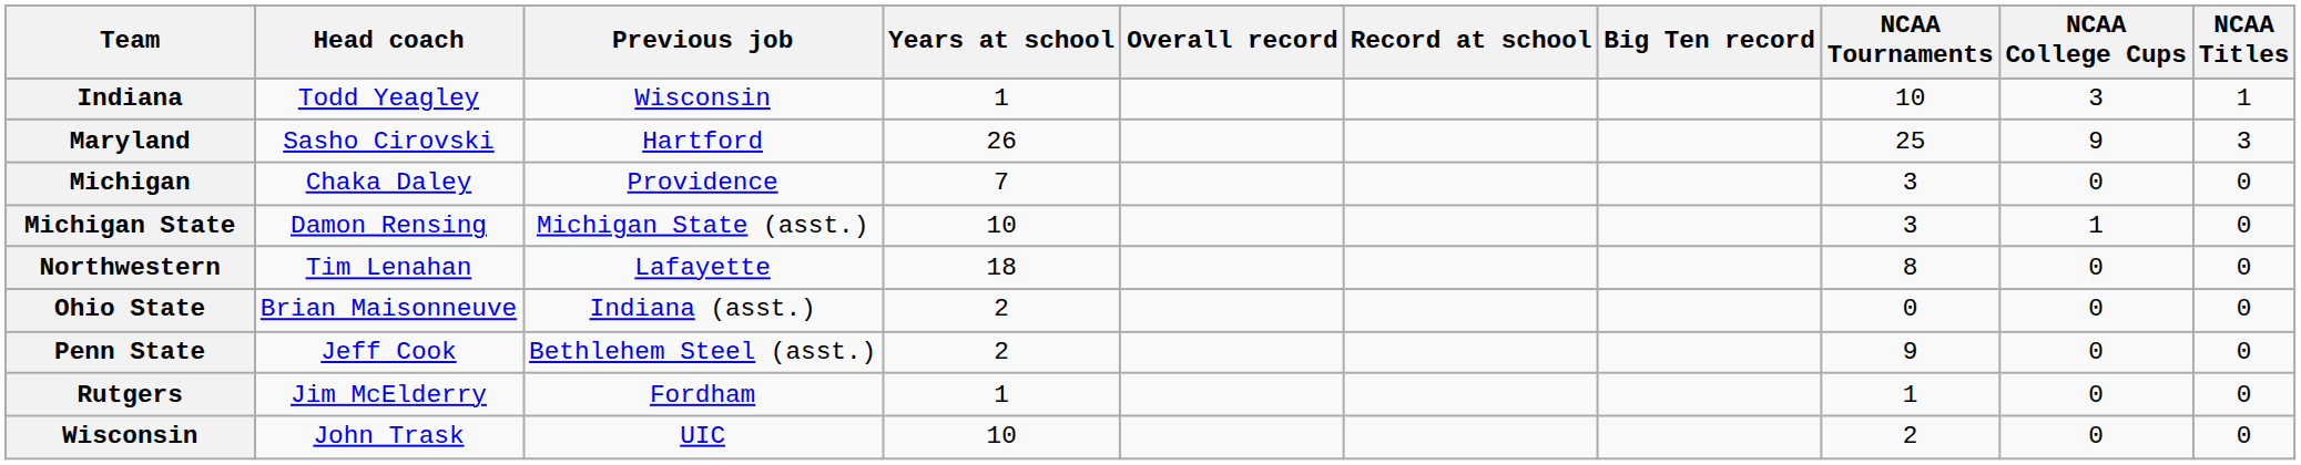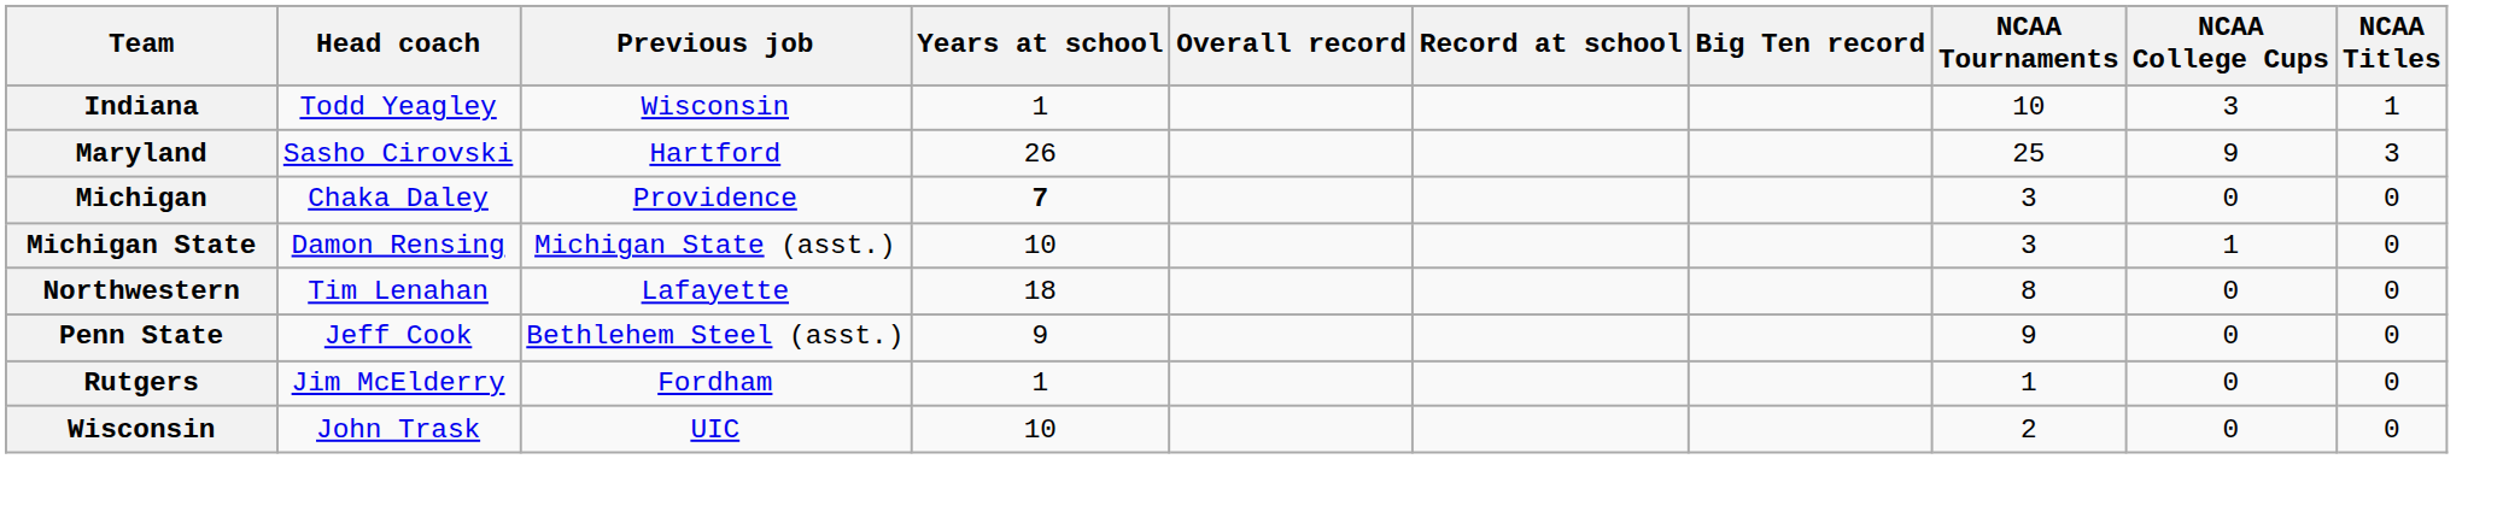Michigan | Years at school: normal -> bold
- row: Ohio State | Brian Maisonneuve | Indiana (asst.) | 2 | 0 | 0 | 0
Penn State | Years at school: 2 -> 9
